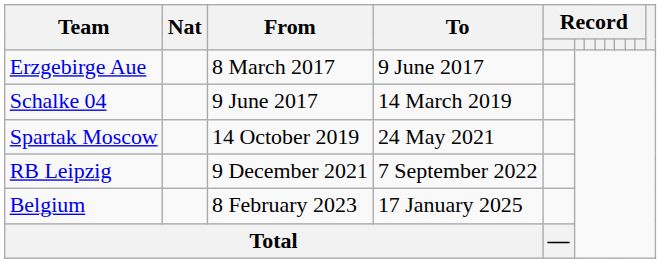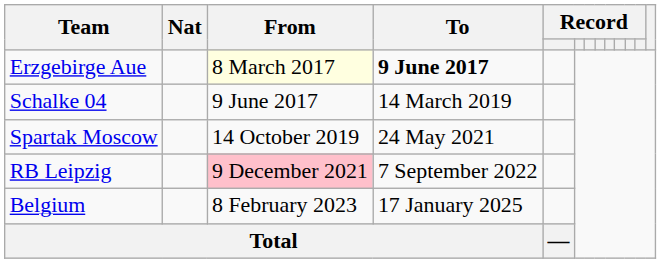Erzgebirge Aue | From: no background -> lightyellow background
Erzgebirge Aue | To: normal -> bold
RB Leipzig | From: no background -> pink background
